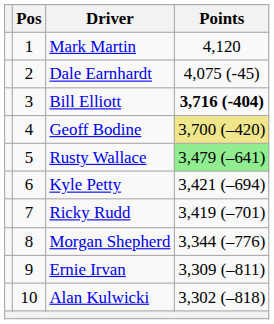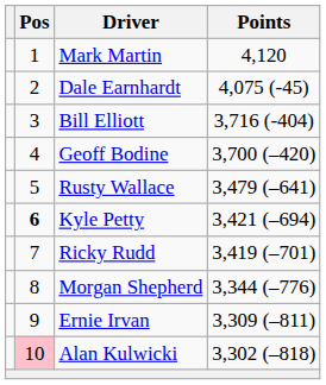Bill Elliott | Points: bold -> normal
Geoff Bodine | Points: khaki background -> no background
Rusty Wallace | Points: lightgreen background -> no background
Kyle Petty | Pos: normal -> bold
Alan Kulwicki | Pos: no background -> pink background
